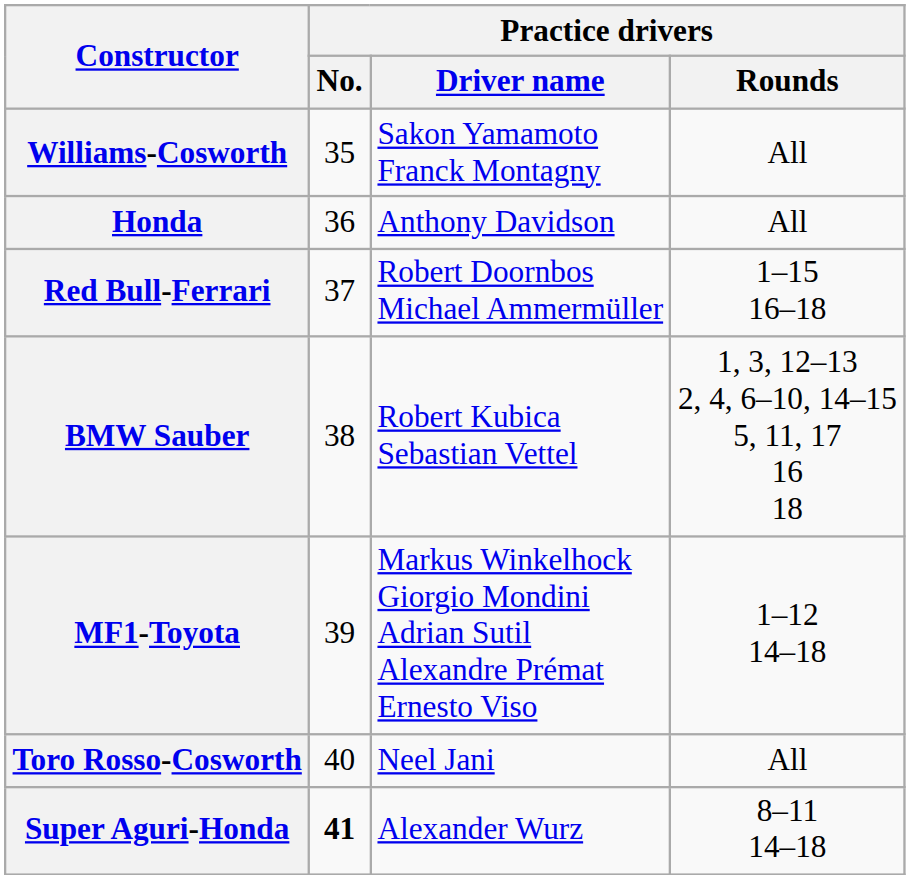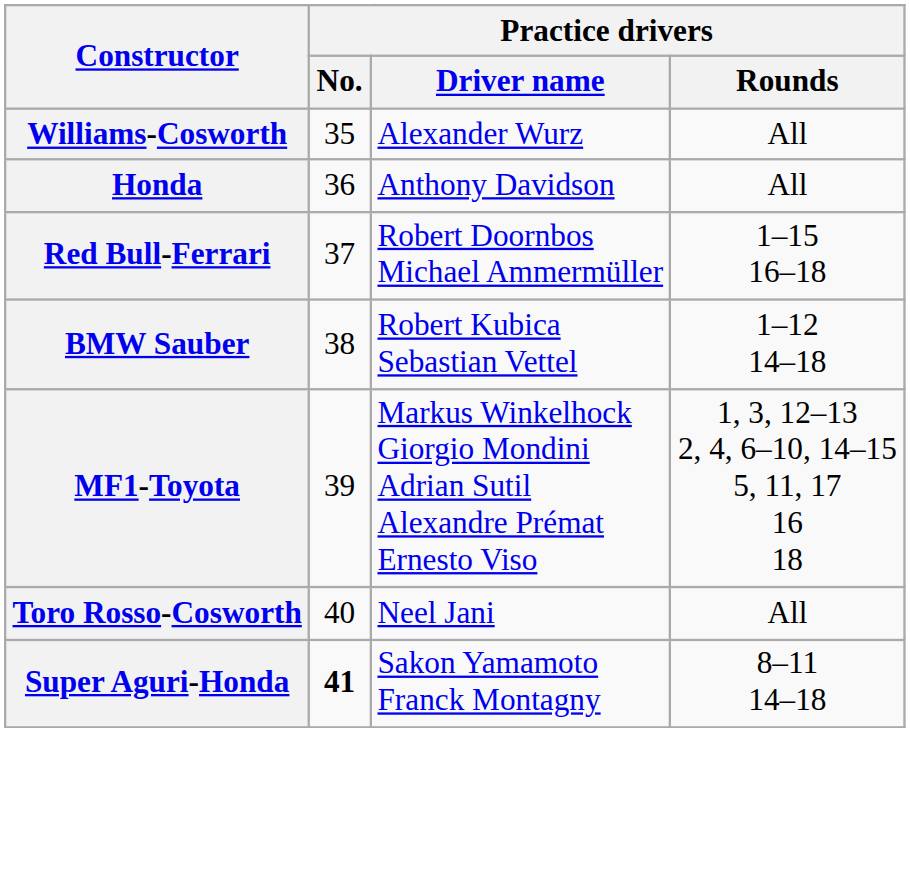Williams-Cosworth | Practice drivers / Driver name: Sakon Yamamoto Franck Montagny -> Alexander Wurz
BMW Sauber | Practice drivers / Rounds: 1, 3, 12–13 2, 4, 6–10, 14–15 5, 11, 17 16 18 -> 1–12 14–18
MF1-Toyota | Practice drivers / Rounds: 1–12 14–18 -> 1, 3, 12–13 2, 4, 6–10, 14–15 5, 11, 17 16 18
Super Aguri-Honda | Practice drivers / Driver name: Alexander Wurz -> Sakon Yamamoto Franck Montagny
